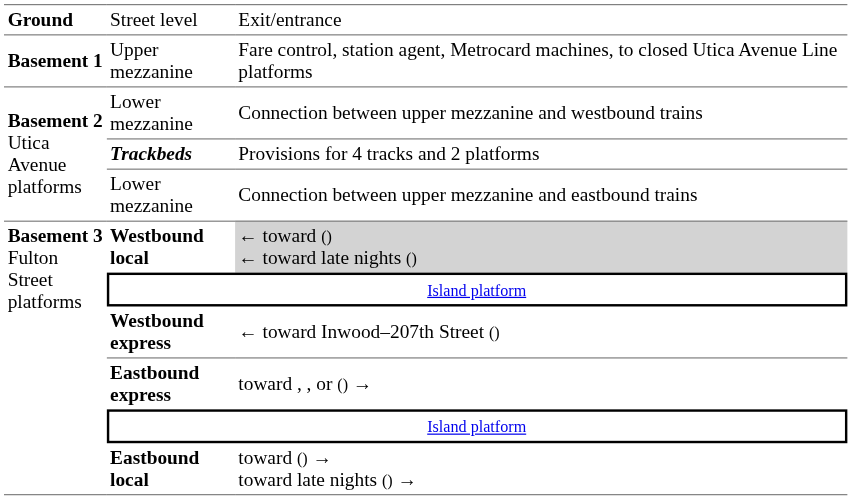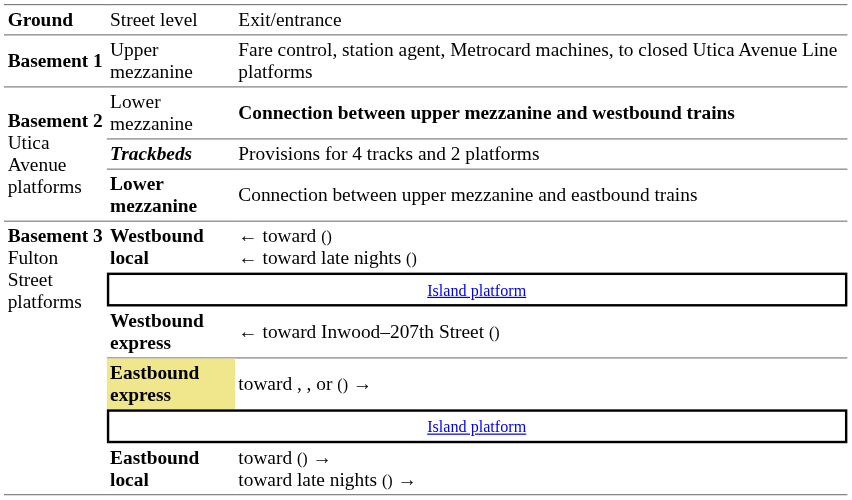Connection between upper mezzanine and westbound trains | column 3: normal -> bold
Connection between upper mezzanine and eastbound trains | column 2: normal -> bold
← toward () ← toward late nights () | column 3: lightgrey background -> no background
toward , , or () → | column 2: no background -> khaki background
